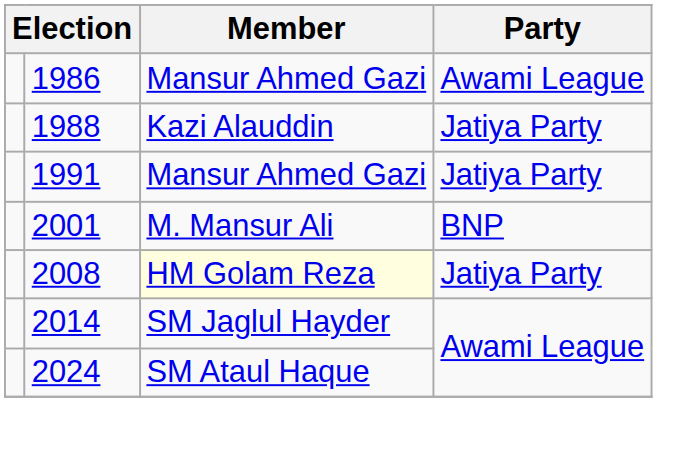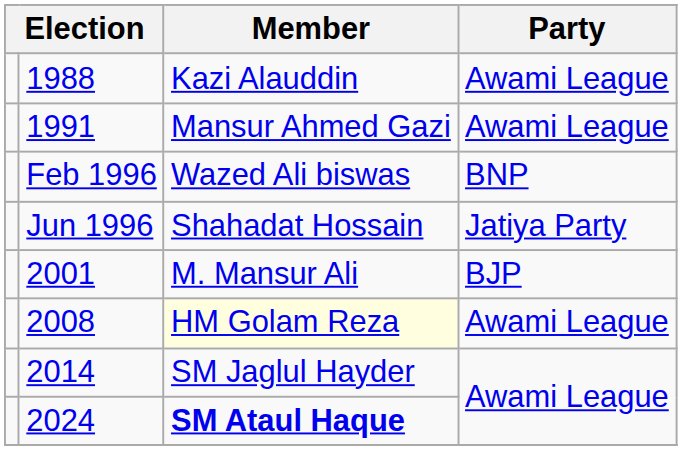- row: 1986 | Mansur Ahmed Gazi | Awami League
1988 | Party: Jatiya Party -> Awami League
1991 | Party: Jatiya Party -> Awami League
+ row: Feb 1996 | Wazed Ali biswas | BNP
+ row: Jun 1996 | Shahadat Hossain | Jatiya Party
2001 | Party: BNP -> BJP
2008 | Party: Jatiya Party -> Awami League
2024 | Member: normal -> bold
